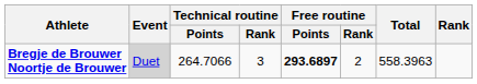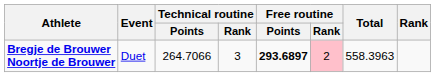Bregje de Brouwer Noortje de Brouwer | Event: lightgrey background -> no background
Bregje de Brouwer Noortje de Brouwer | Free routine / Rank: no background -> pink background
